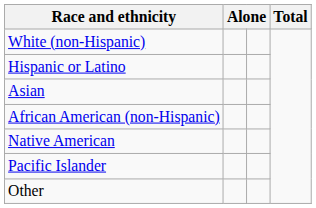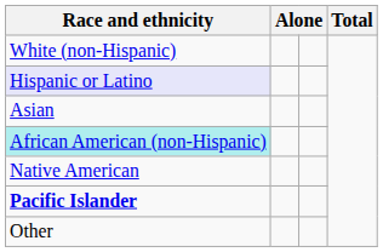Hispanic or Latino | Race and ethnicity: no background -> lavender background
African American (non-Hispanic) | Race and ethnicity: no background -> paleturquoise background
Pacific Islander | Race and ethnicity: normal -> bold
